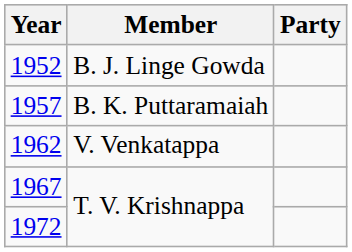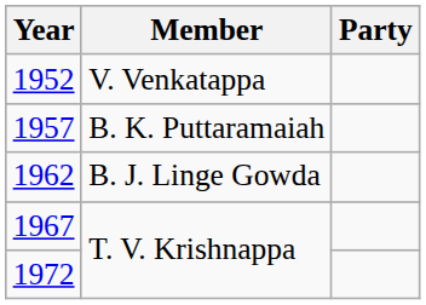1952 | Member: B. J. Linge Gowda -> V. Venkatappa
1962 | Member: V. Venkatappa -> B. J. Linge Gowda
